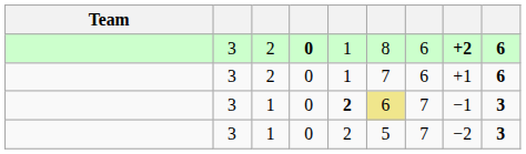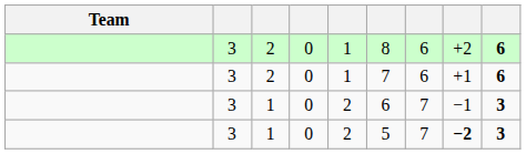row 2 | column 4: bold -> normal
row 2 | column 8: bold -> normal
row 4 | column 5: bold -> normal
row 4 | column 6: khaki background -> no background
row 5 | column 8: normal -> bold
